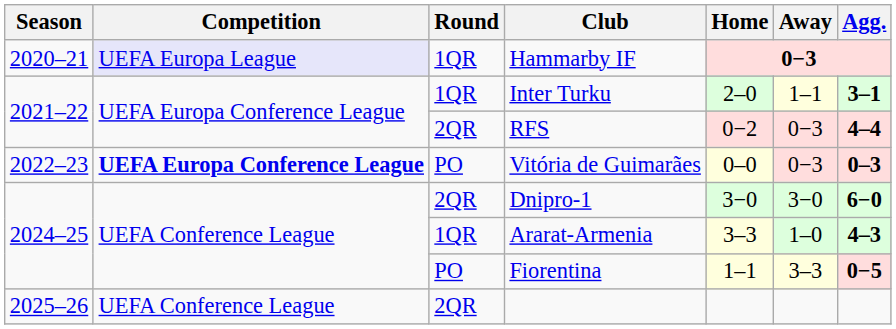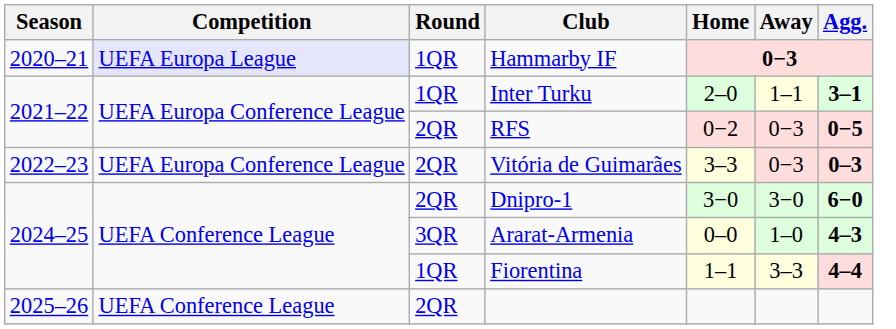RFS | Agg.: 4–4 -> 0−5
Vitória de Guimarães | Competition: bold -> normal
Vitória de Guimarães | Round: PO -> 2QR
Vitória de Guimarães | Home: 0–0 -> 3–3
Ararat-Armenia | Round: 1QR -> 3QR
Ararat-Armenia | Home: 3–3 -> 0–0
Fiorentina | Round: PO -> 1QR
Fiorentina | Agg.: 0−5 -> 4–4
